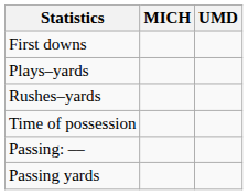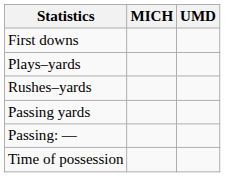rows swapped: Passing yards <-> Time of possession
